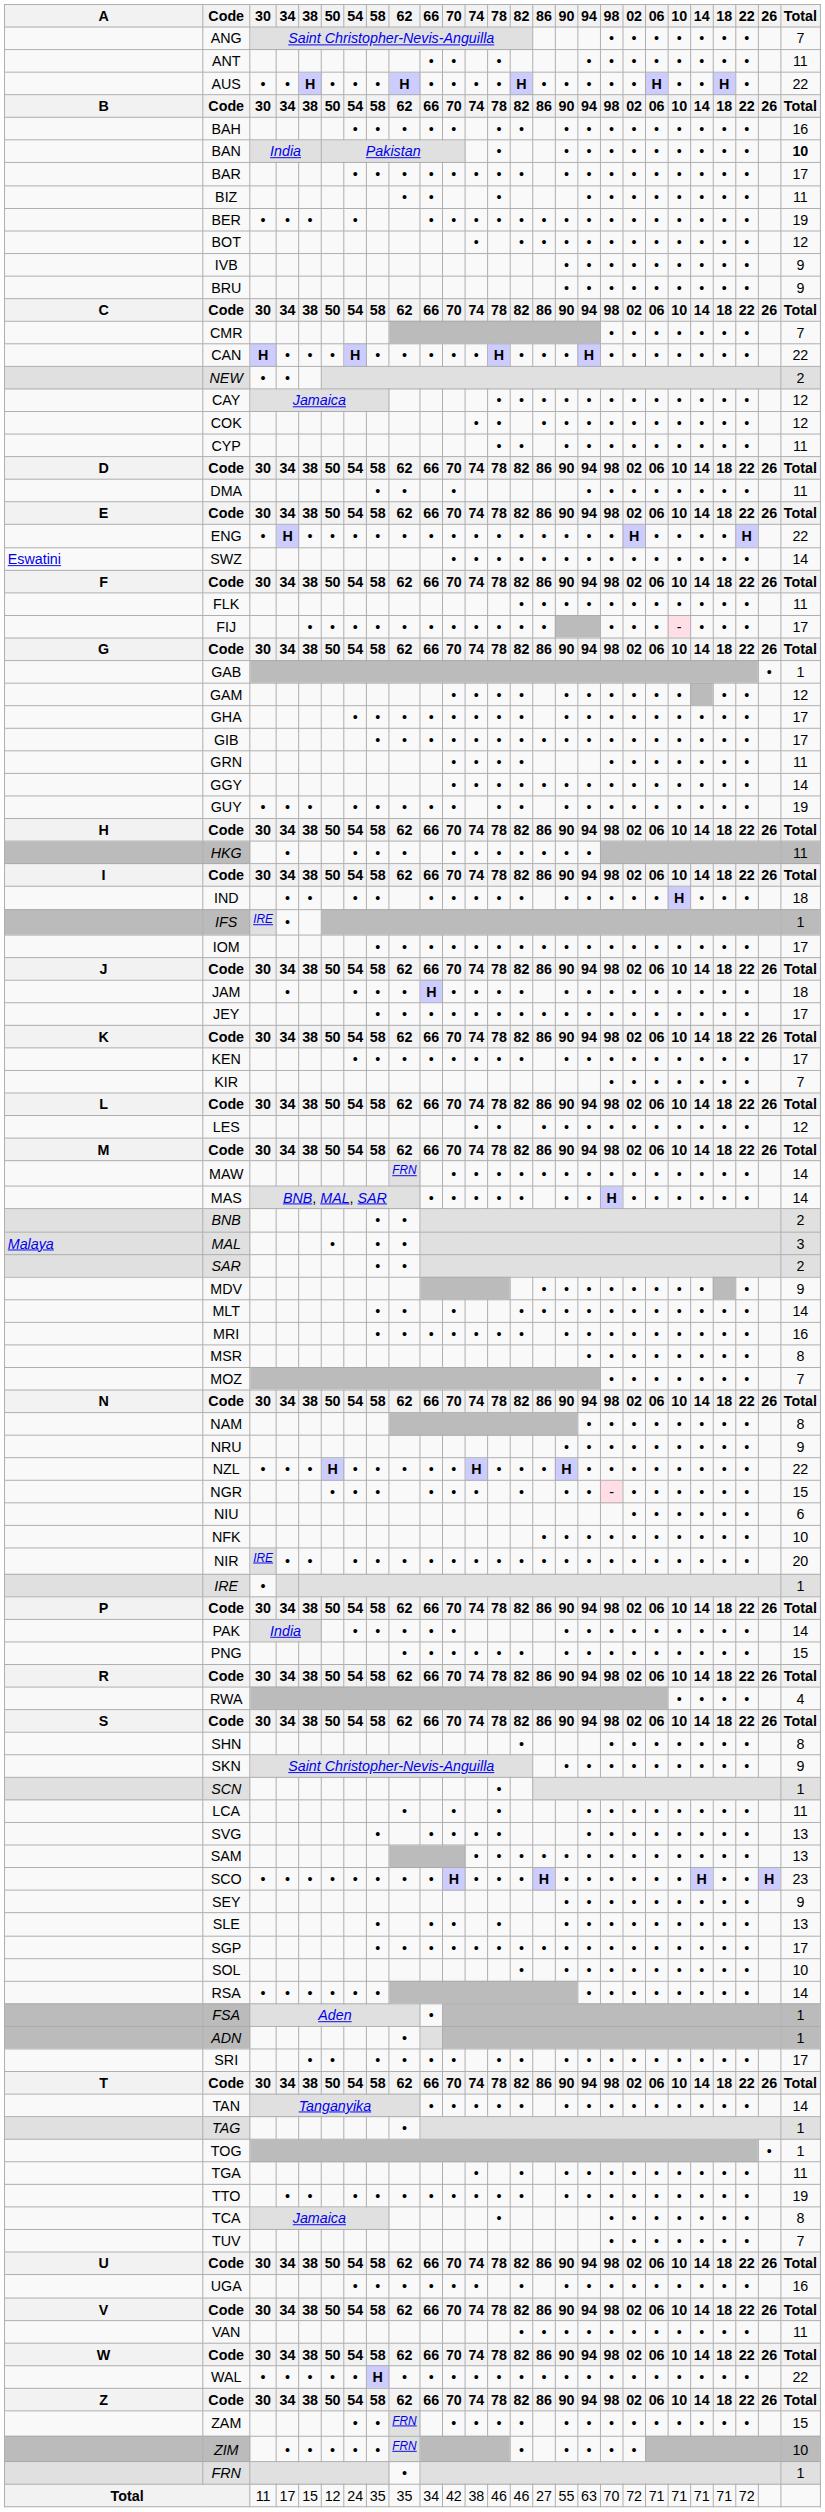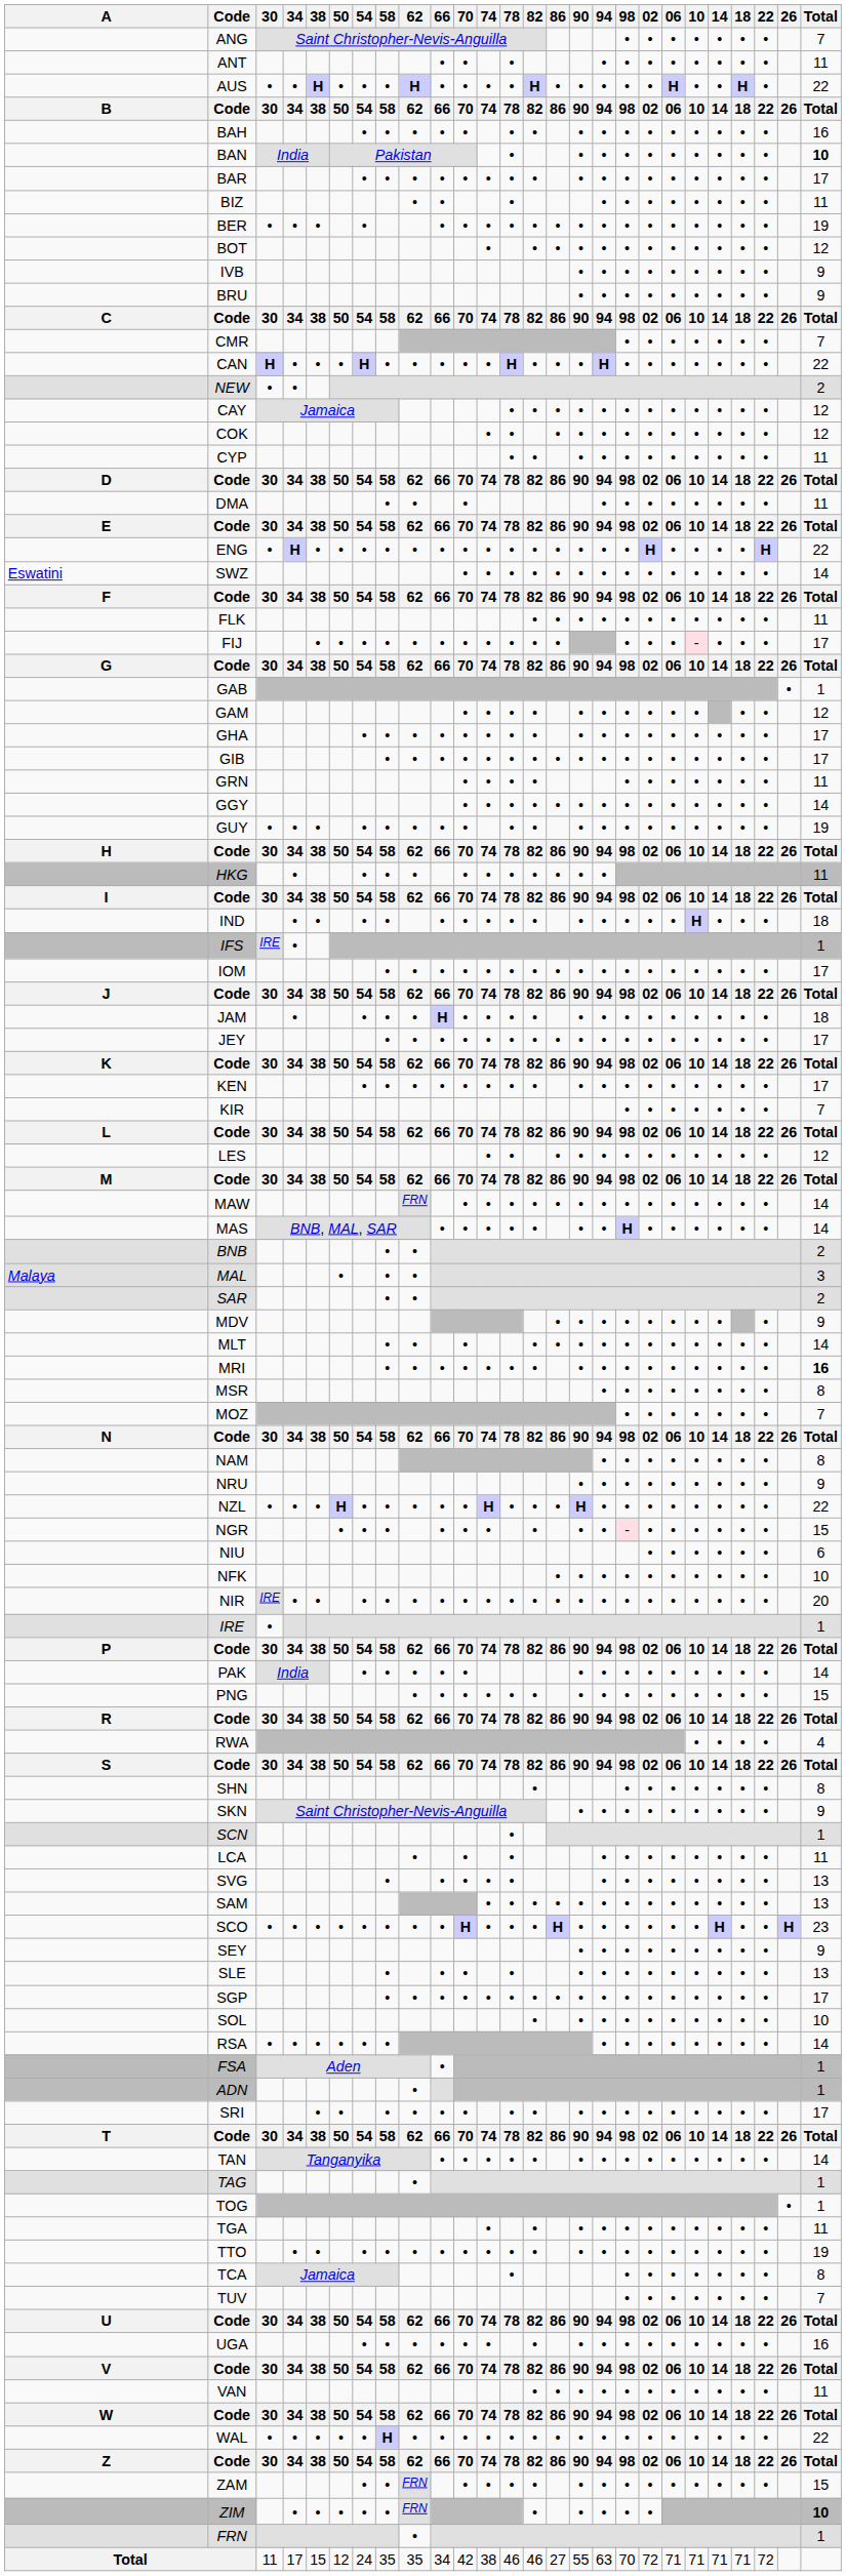MRI | Total: normal -> bold
ZIM | Total: normal -> bold
